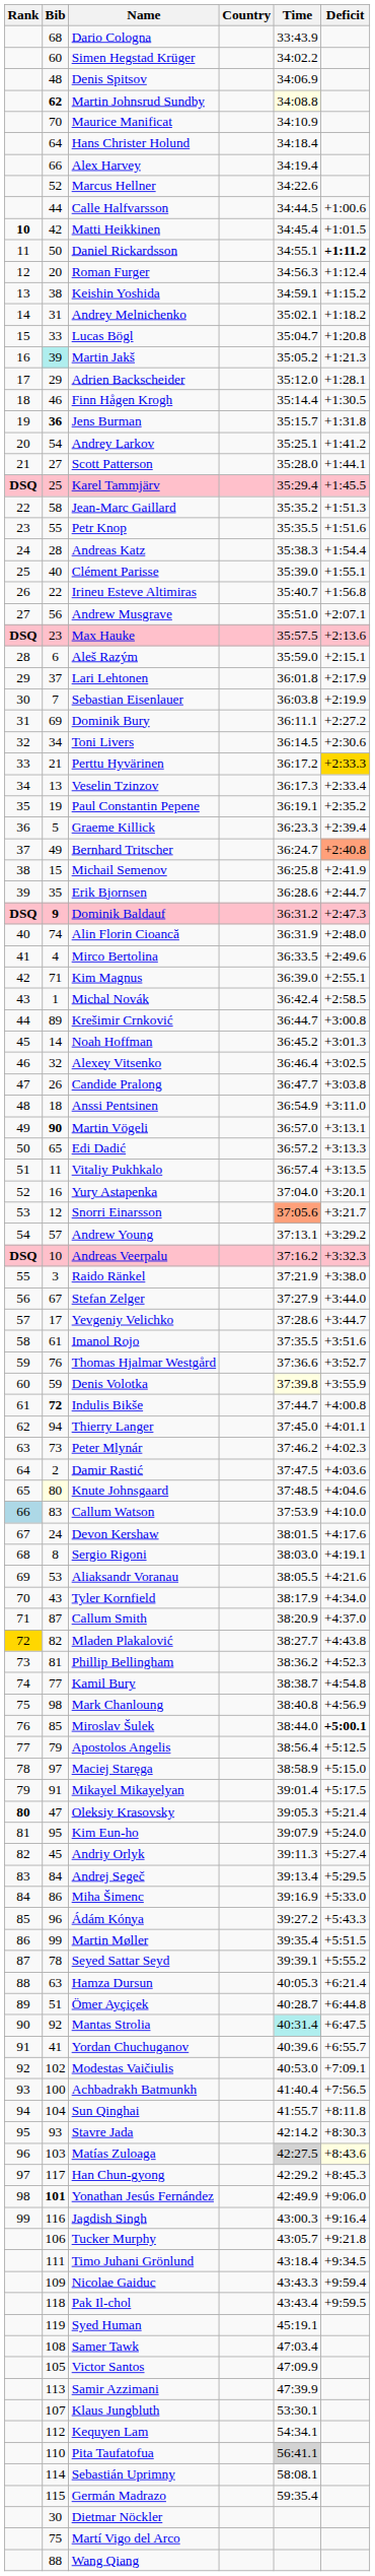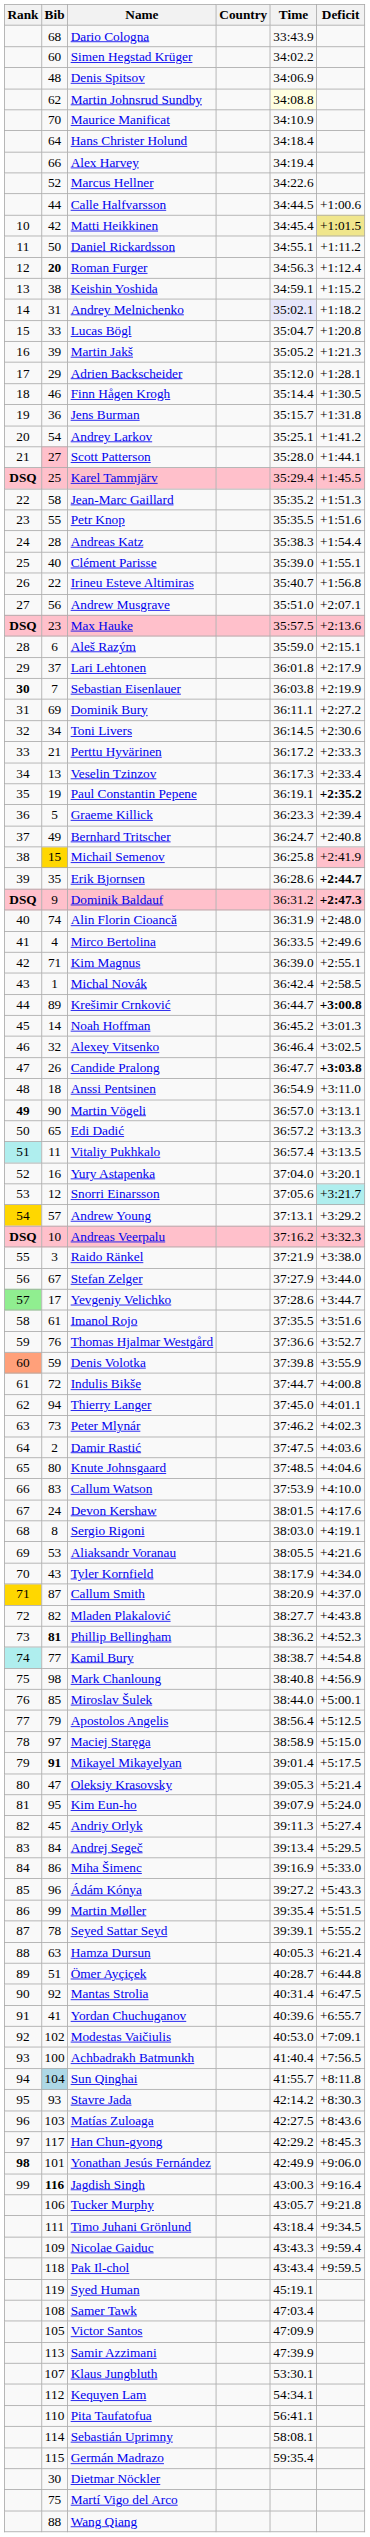Martin Johnsrud Sundby | Bib: bold -> normal
Matti Heikkinen | Rank: bold -> normal
Matti Heikkinen | Deficit: no background -> khaki background
Daniel Rickardsson | Deficit: bold -> normal
Roman Furger | Bib: normal -> bold
Andrey Melnichenko | Time: no background -> lavender background
Martin Jakš | Bib: paleturquoise background -> no background
Jens Burman | Bib: bold -> normal
Scott Patterson | Bib: no background -> pink background
Sebastian Eisenlauer | Rank: normal -> bold
Perttu Hyvärinen | Deficit: gold background -> no background
Paul Constantin Pepene | Deficit: normal -> bold
Bernhard Tritscher | Deficit: lightsalmon background -> no background
Michail Semenov | Bib: no background -> gold background
Michail Semenov | Deficit: no background -> pink background
Erik Bjornsen | Deficit: normal -> bold
Dominik Baldauf | Bib: bold -> normal
Dominik Baldauf | Deficit: normal -> bold
Krešimir Crnković | Deficit: normal -> bold
Candide Pralong | Deficit: normal -> bold
Martin Vögeli | Rank: normal -> bold
Martin Vögeli | Bib: bold -> normal
Vitaliy Pukhkalo | Rank: no background -> paleturquoise background
Snorri Einarsson | Time: lightsalmon background -> no background
Snorri Einarsson | Deficit: no background -> paleturquoise background
Andrew Young | Rank: no background -> gold background
Yevgeniy Velichko | Rank: no background -> lightgreen background
Denis Volotka | Rank: no background -> lightsalmon background
Denis Volotka | Time: lightyellow background -> no background
Indulis Bikše | Bib: bold -> normal
Knute Johnsgaard | Bib: lightyellow background -> no background
Callum Watson | Rank: lightblue background -> no background
Callum Smith | Rank: no background -> gold background
Mladen Plakalović | Rank: gold background -> no background
Phillip Bellingham | Bib: normal -> bold
Kamil Bury | Rank: no background -> paleturquoise background
Miroslav Šulek | Deficit: bold -> normal
Mikayel Mikayelyan | Bib: normal -> bold
Oleksiy Krasovsky | Rank: bold -> normal
Mantas Strolia | Time: paleturquoise background -> no background
Sun Qinghai | Bib: no background -> lightblue background
Matías Zuloaga | Time: lightgrey background -> no background
Matías Zuloaga | Deficit: lightyellow background -> no background
Yonathan Jesús Fernández | Rank: normal -> bold
Yonathan Jesús Fernández | Bib: bold -> normal
Jagdish Singh | Bib: normal -> bold
Pita Taufatofua | Time: lightgrey background -> no background
